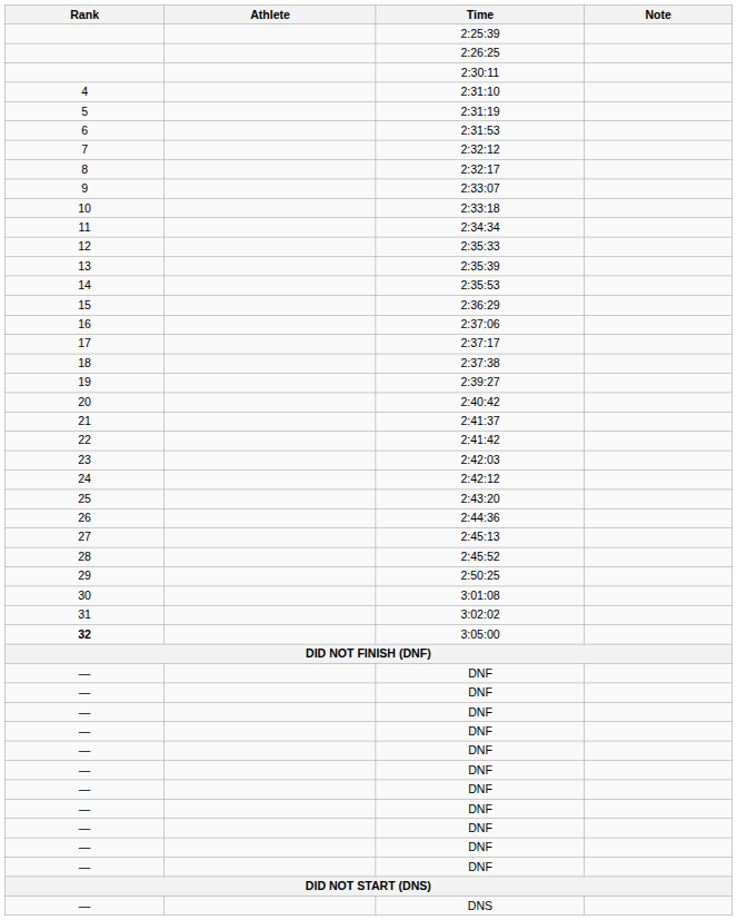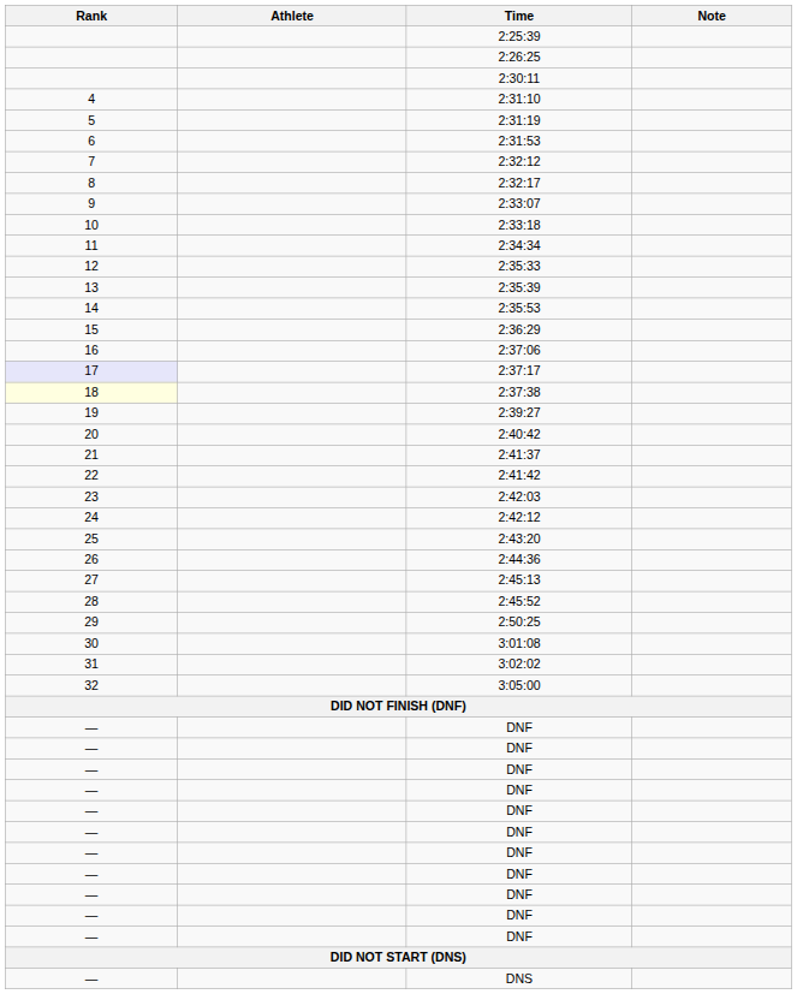2:37:17 | Rank: no background -> lavender background
2:37:38 | Rank: no background -> lightyellow background
3:05:00 | Rank: bold -> normal
